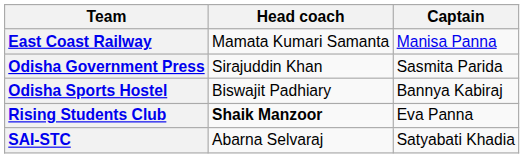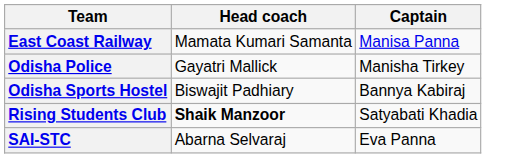- row: Odisha Government Press | Sirajuddin Khan | Sasmita Parida
+ row: Odisha Police | Gayatri Mallick | Manisha Tirkey
Rising Students Club | Captain: Eva Panna -> Satyabati Khadia
SAI-STC | Captain: Satyabati Khadia -> Eva Panna
